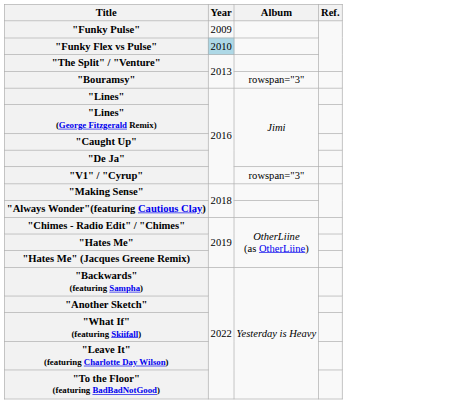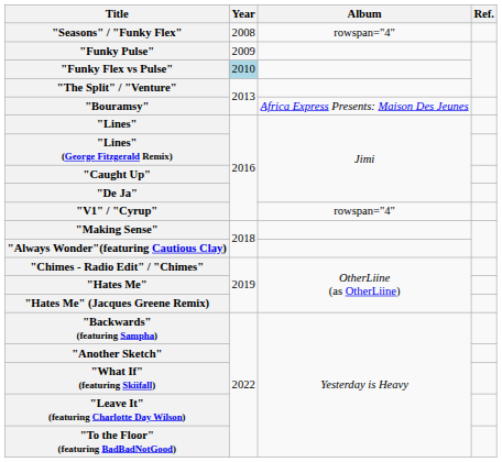+ row: "Seasons" / "Funky Flex" | 2008 | rowspan="4"
"Bouramsy" | Album: rowspan="3" -> Africa Express Presents: Maison Des Jeunes
"V1" / "Cyrup" | Album: rowspan="3" -> rowspan="4"
